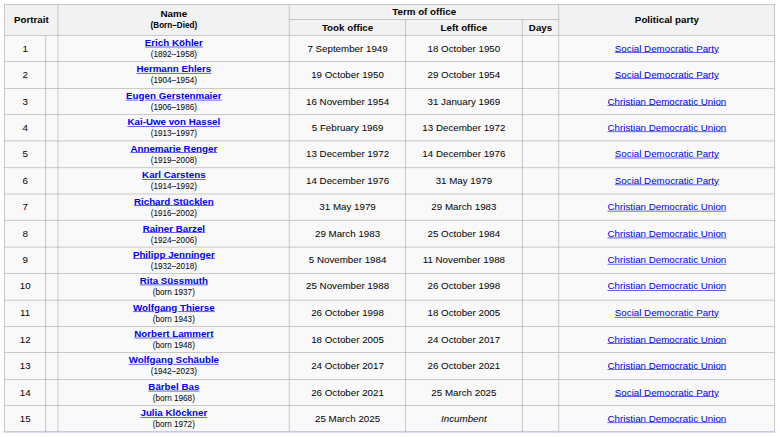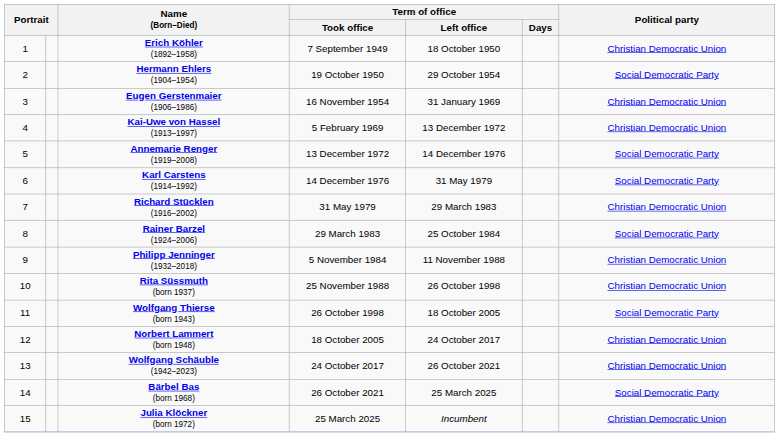Erich Köhler (1892–1958) | Political party: Social Democratic Party -> Christian Democratic Union
Rainer Barzel (1924–2006) | Political party: Christian Democratic Union -> Social Democratic Party
